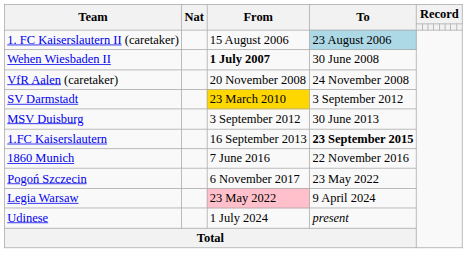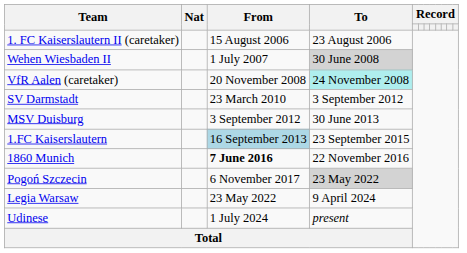1. FC Kaiserslautern II (caretaker) | To: lightblue background -> no background
Wehen Wiesbaden II | From: bold -> normal
Wehen Wiesbaden II | To: no background -> lightgrey background
VfR Aalen (caretaker) | To: no background -> paleturquoise background
SV Darmstadt | From: gold background -> no background
1.FC Kaiserslautern | From: no background -> lightblue background
1.FC Kaiserslautern | To: bold -> normal
1860 Munich | From: normal -> bold
Pogoń Szczecin | To: no background -> lightgrey background
Legia Warsaw | From: pink background -> no background
